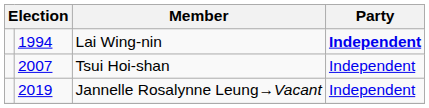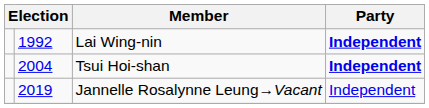Lai Wing-nin | column 2: 1994 -> 1992
Tsui Hoi-shan | column 2: 2007 -> 2004
Tsui Hoi-shan | Party: normal -> bold
